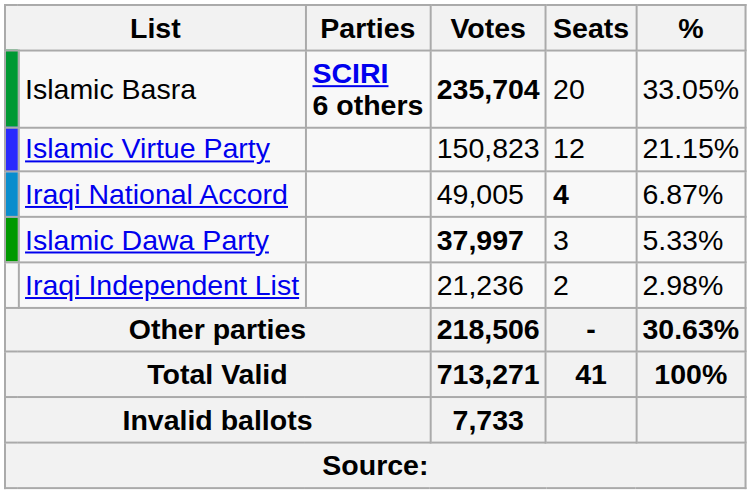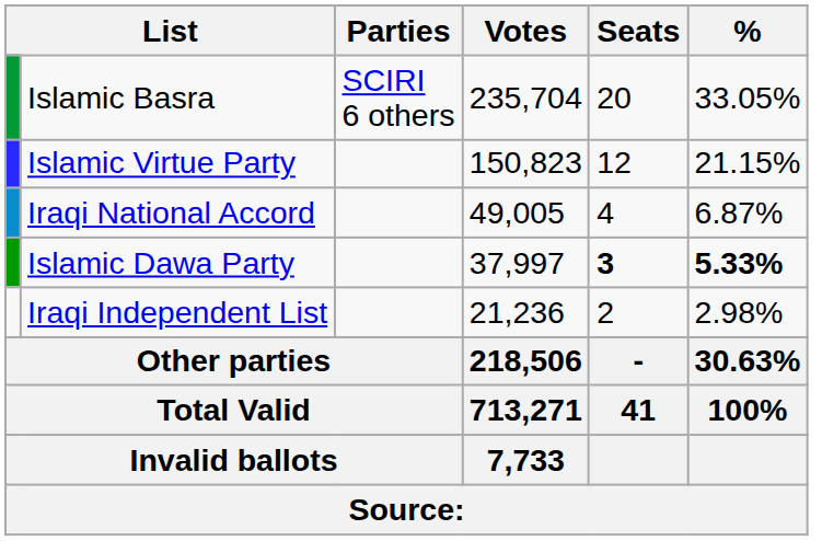Islamic Basra | Parties: bold -> normal
Islamic Basra | Votes: bold -> normal
Iraqi National Accord | Seats: bold -> normal
Islamic Dawa Party | Votes: bold -> normal
Islamic Dawa Party | Seats: normal -> bold
Islamic Dawa Party | %: normal -> bold
